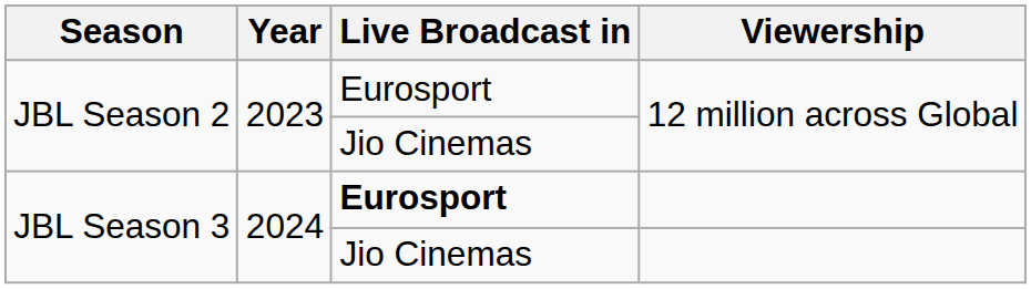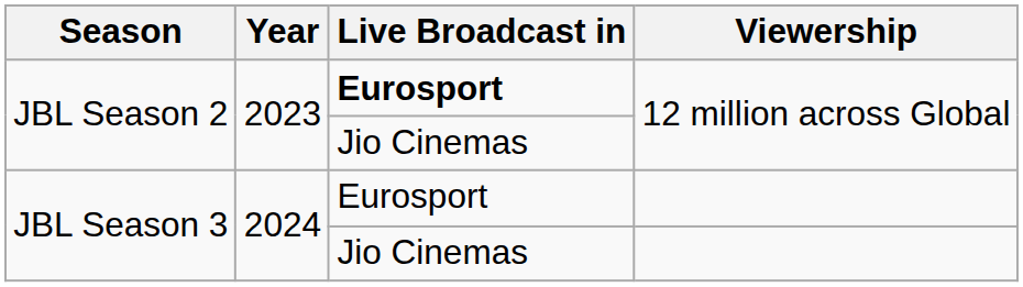JBL Season 2 / Eurosport | Live Broadcast in: normal -> bold
JBL Season 3 / Eurosport | Live Broadcast in: bold -> normal
